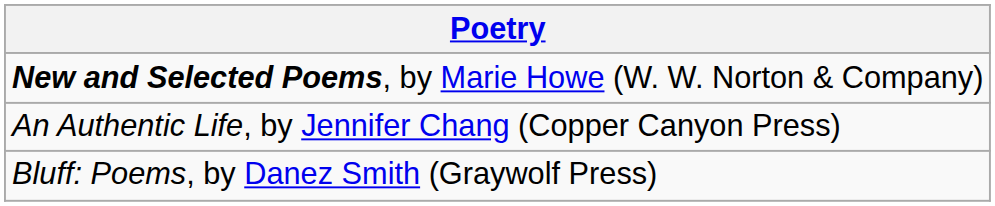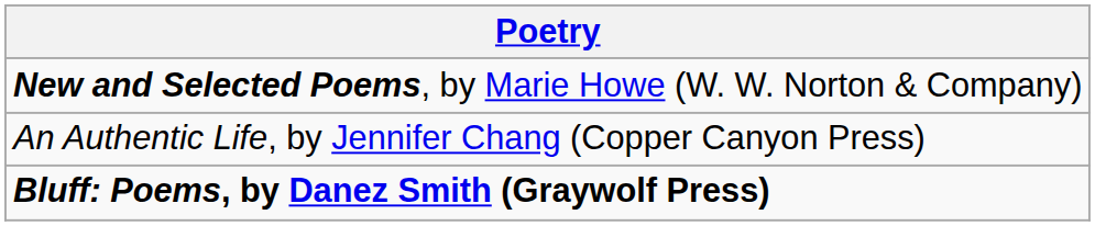row 4 | column 1: normal -> bold
